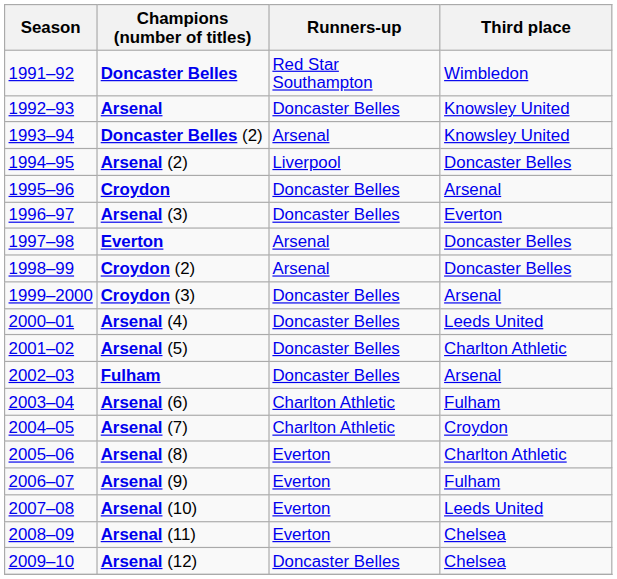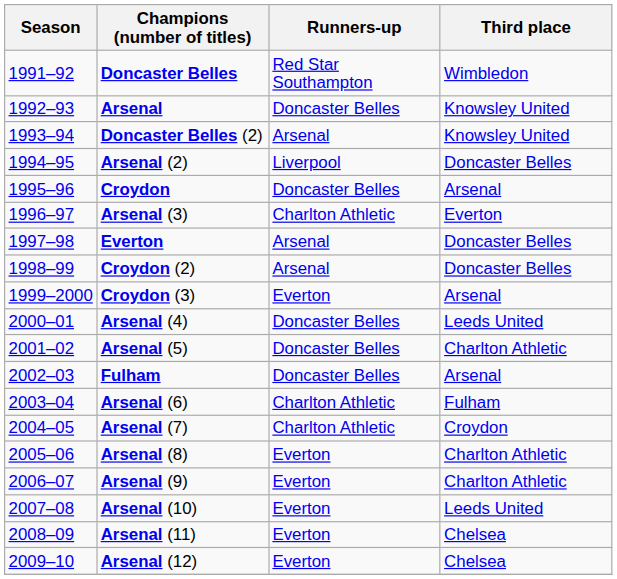Arsenal (3) | Runners-up: Doncaster Belles -> Charlton Athletic
Croydon (3) | Runners-up: Doncaster Belles -> Everton
Arsenal (9) | Third place: Fulham -> Charlton Athletic
Arsenal (12) | Runners-up: Doncaster Belles -> Everton
